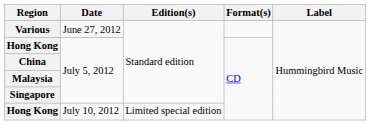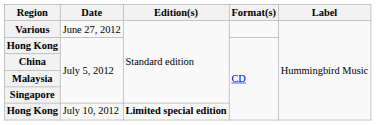July 10, 2012 | Edition(s): normal -> bold
